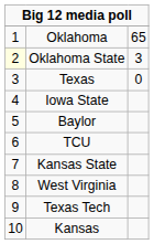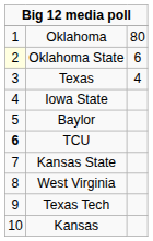Oklahoma | column 3: 65 -> 80
Oklahoma State | column 3: 3 -> 6
Texas | column 3: 0 -> 4
TCU | column 1: normal -> bold
